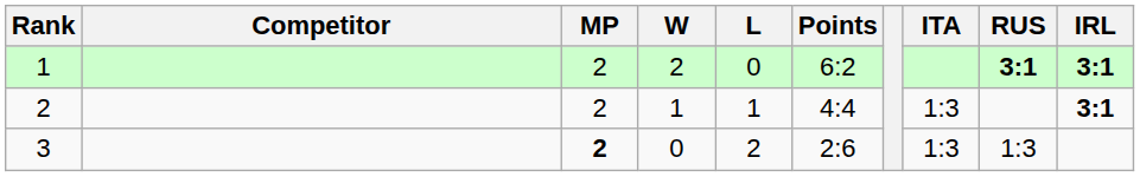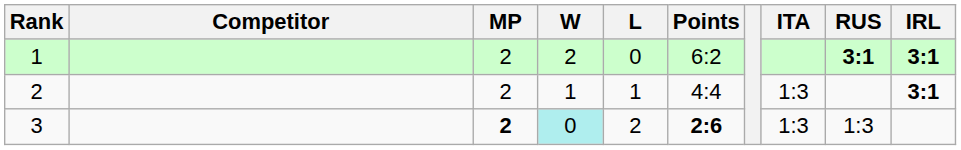3 | W: no background -> paleturquoise background
3 | Points: normal -> bold
